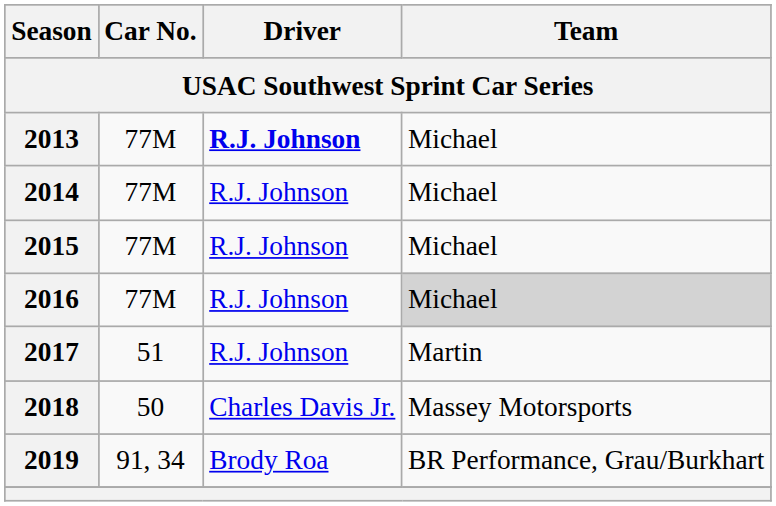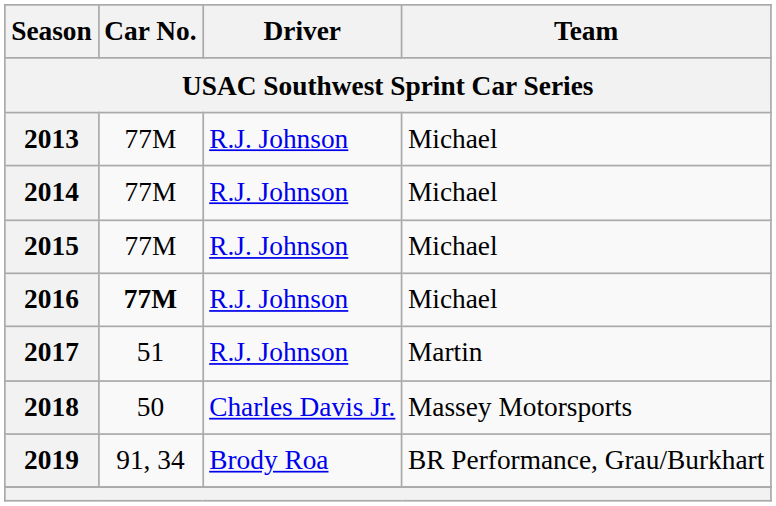2013 | Driver / USAC Southwest Sprint Car Series: bold -> normal
2016 | Car No. / USAC Southwest Sprint Car Series: normal -> bold
2016 | Team / USAC Southwest Sprint Car Series: lightgrey background -> no background
